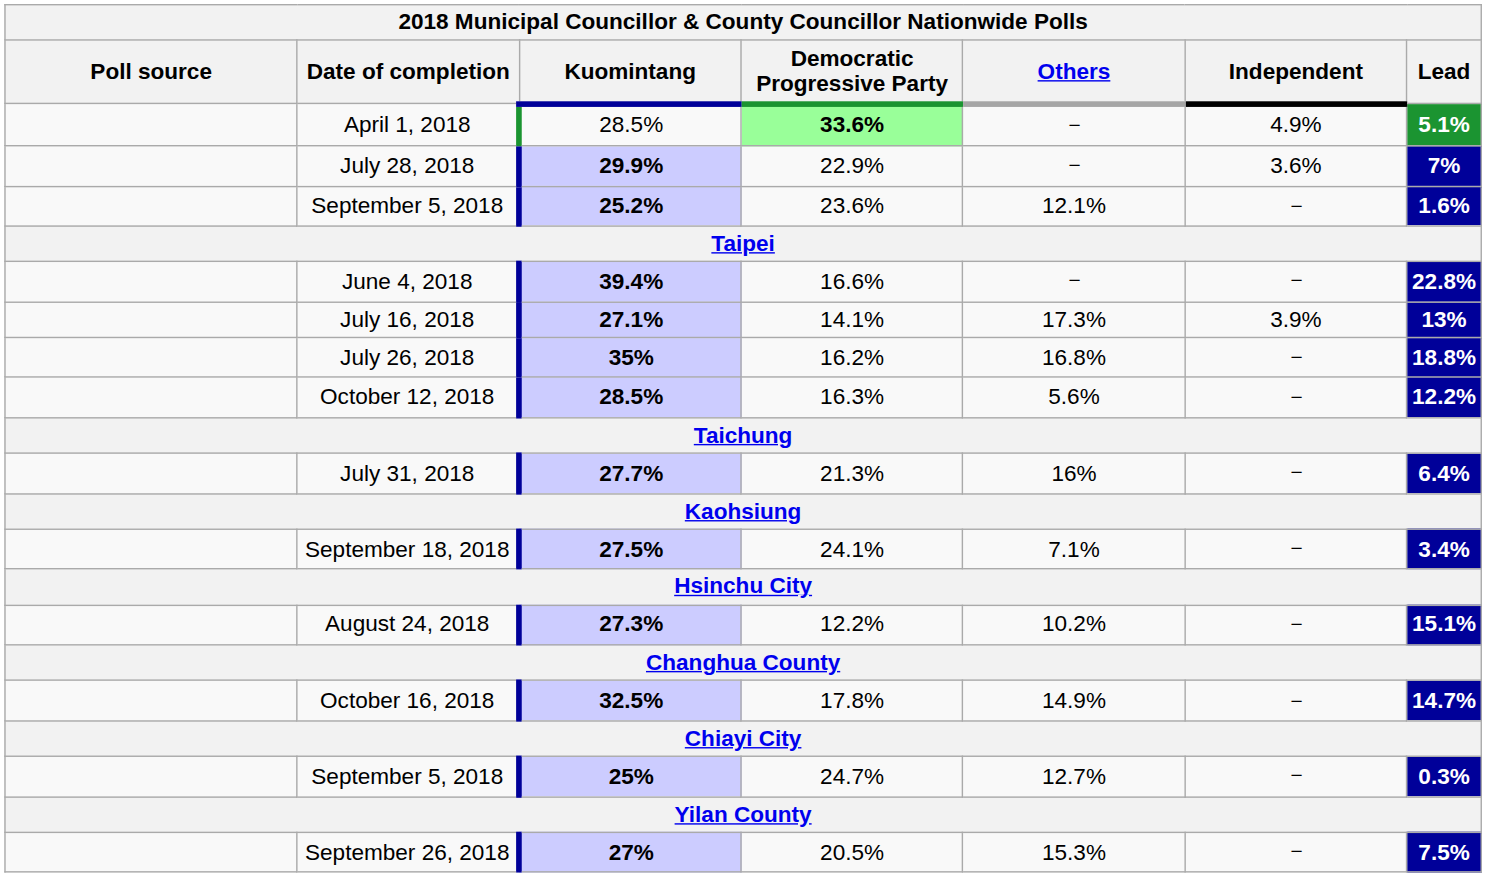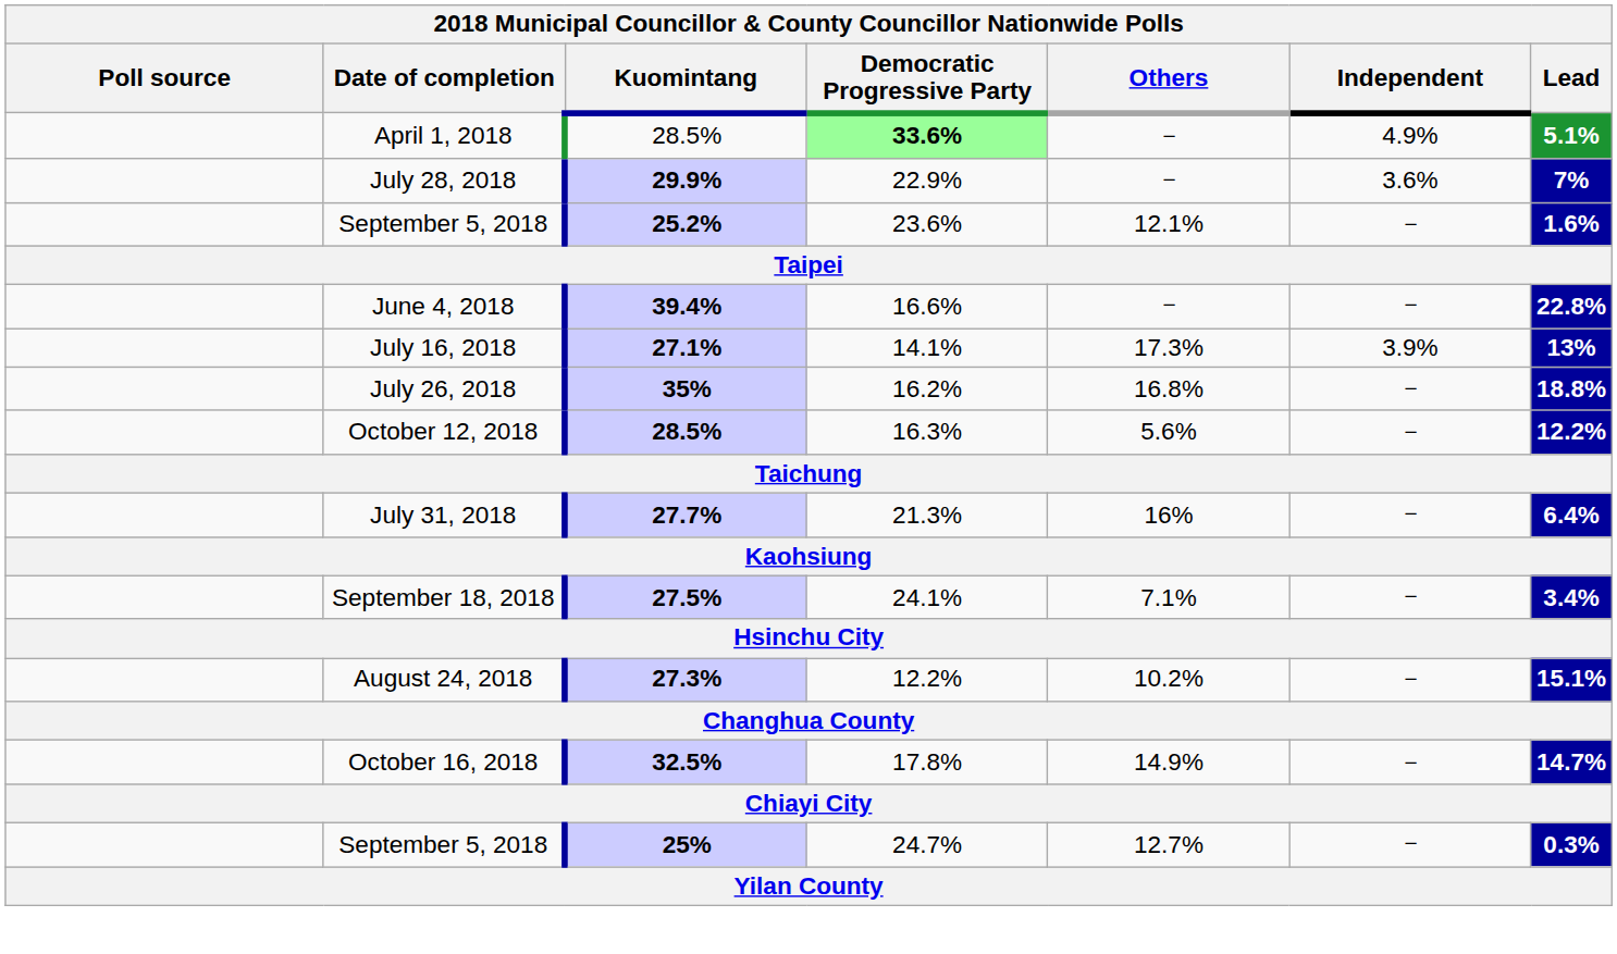- row: September 26, 2018 | 27% | 20.5% | 15.3% | － | 7.5%
